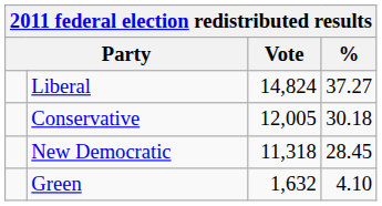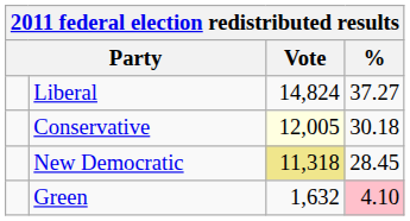Conservative | Vote: no background -> lightyellow background
New Democratic | Vote: no background -> khaki background
Green | %: no background -> pink background
